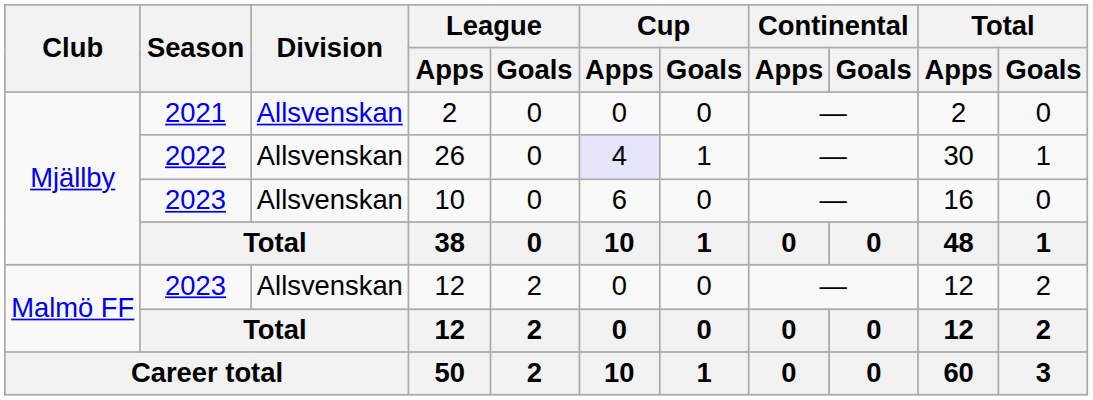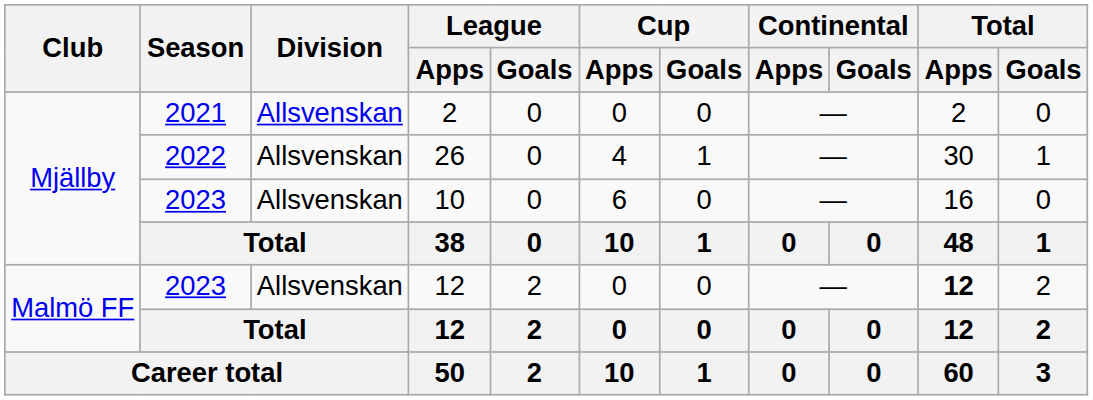26 | Cup / Apps: lavender background -> no background
2023 / 12 | Total / Apps: normal -> bold
